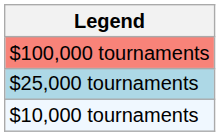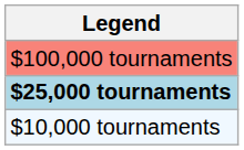row 3 | column 1: normal -> bold
